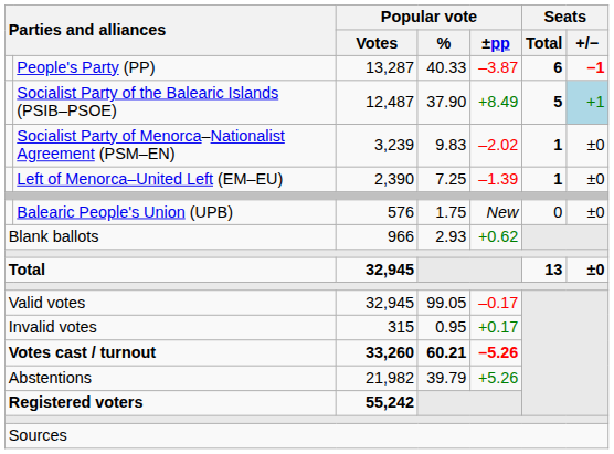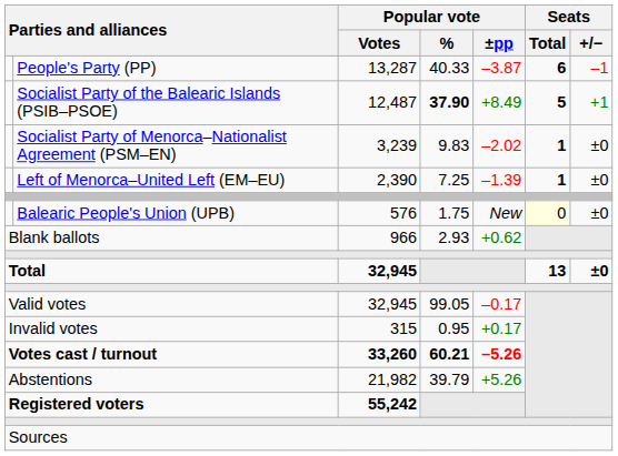People's Party (PP) | Seats / +/−: bold -> normal
Socialist Party of the Balearic Islands (PSIB–PSOE) | Popular vote / %: normal -> bold
Socialist Party of the Balearic Islands (PSIB–PSOE) | Seats / +/−: lightblue background -> no background
Balearic People's Union (UPB) | Seats / Total: no background -> lightyellow background
